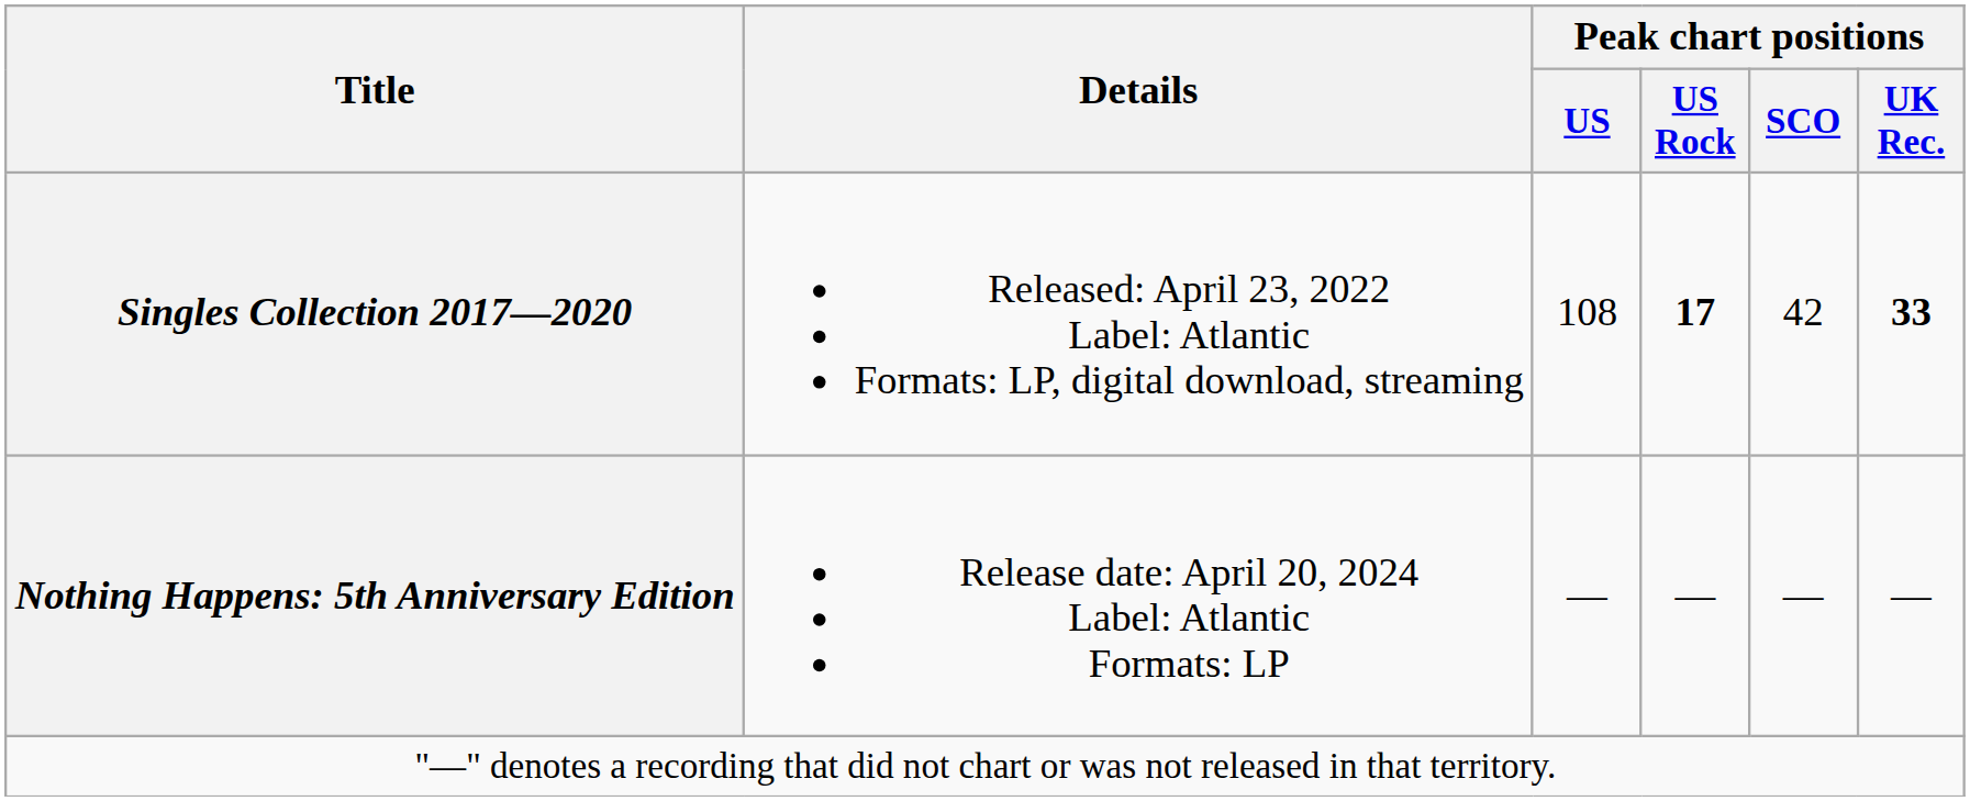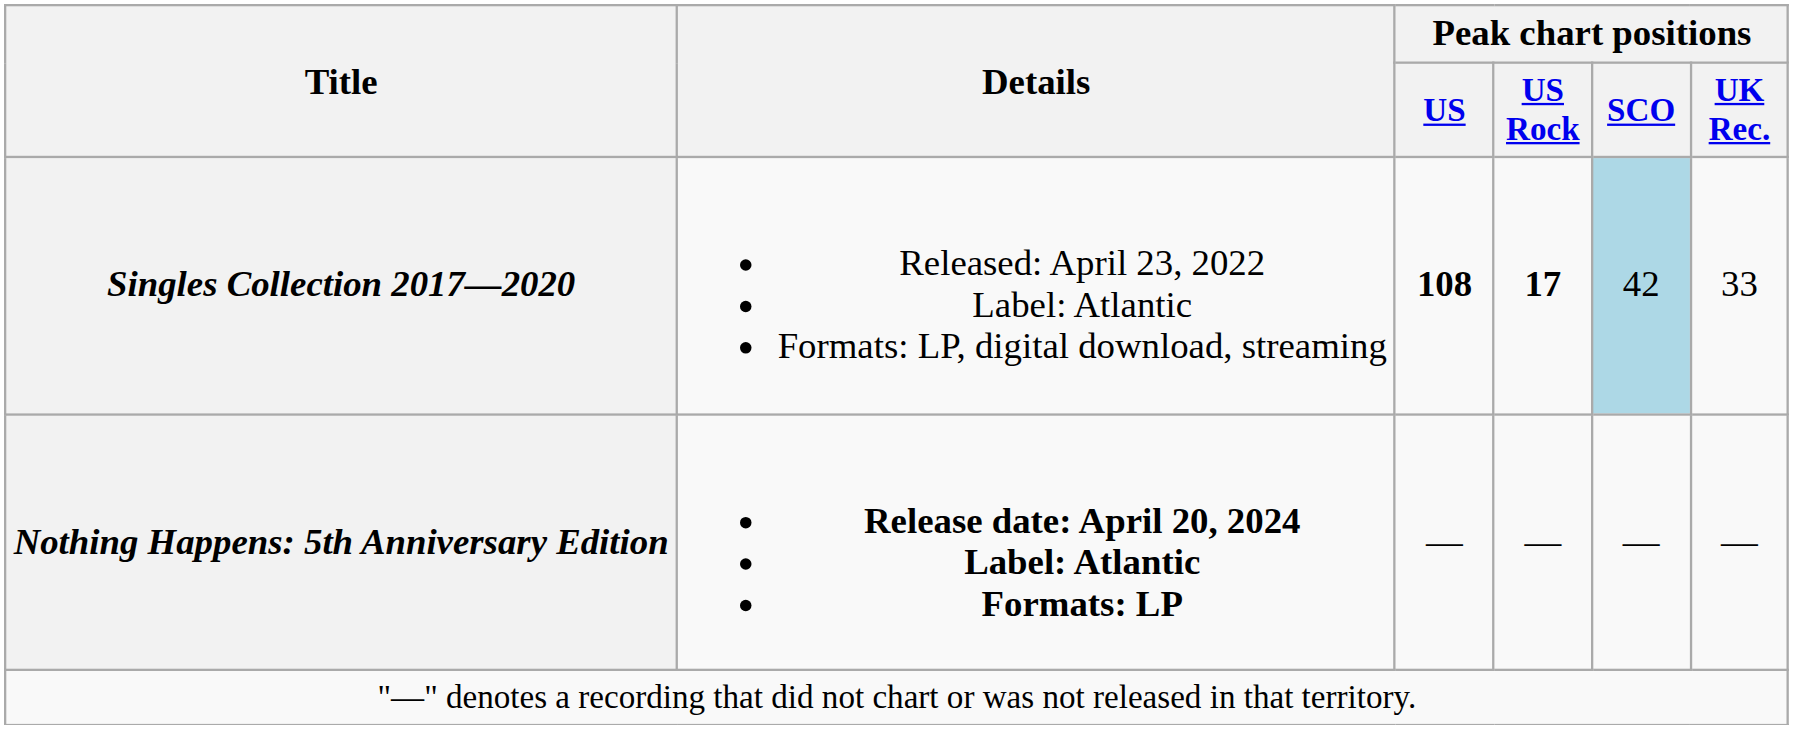Singles Collection 2017—2020 | Peak chart positions / US: normal -> bold
Singles Collection 2017—2020 | Peak chart positions / SCO: no background -> lightblue background
Singles Collection 2017—2020 | Peak chart positions / UK Rec.: bold -> normal
Nothing Happens: 5th Anniversary Edition | Details: normal -> bold
